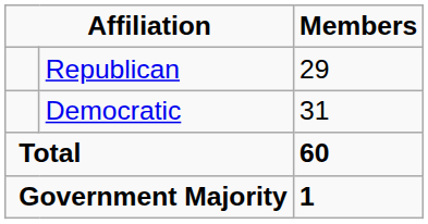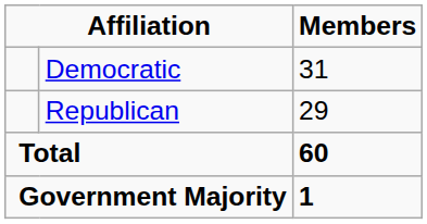rows swapped: Democratic <-> Republican
